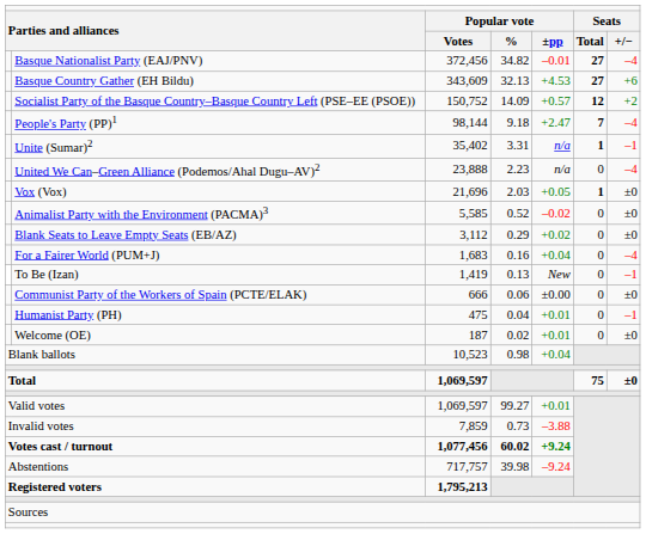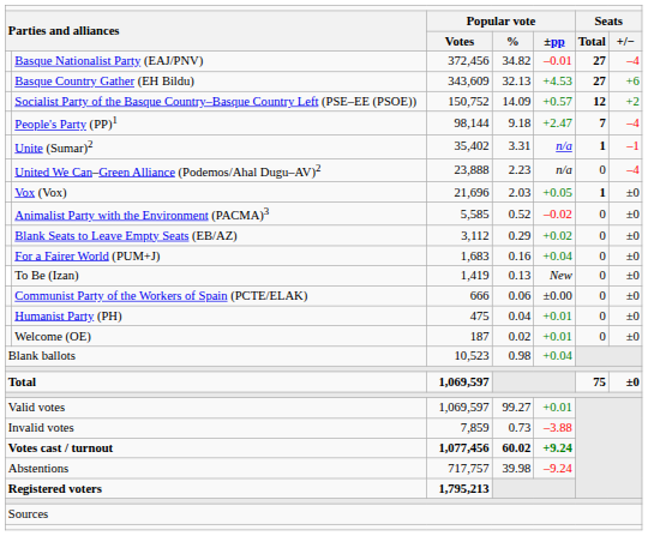For a Fairer World (PUM+J) | column 7: –4 -> ±0
To Be (Izan) | column 7: –1 -> ±0
Humanist Party (PH) | column 7: –1 -> ±0
